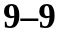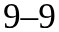row 1 | column 1: bold -> normal
